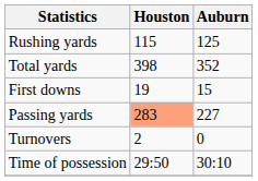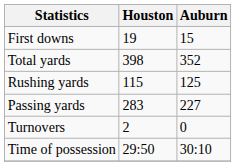rows swapped: First downs <-> Rushing yards
Passing yards | Houston: lightsalmon background -> no background
